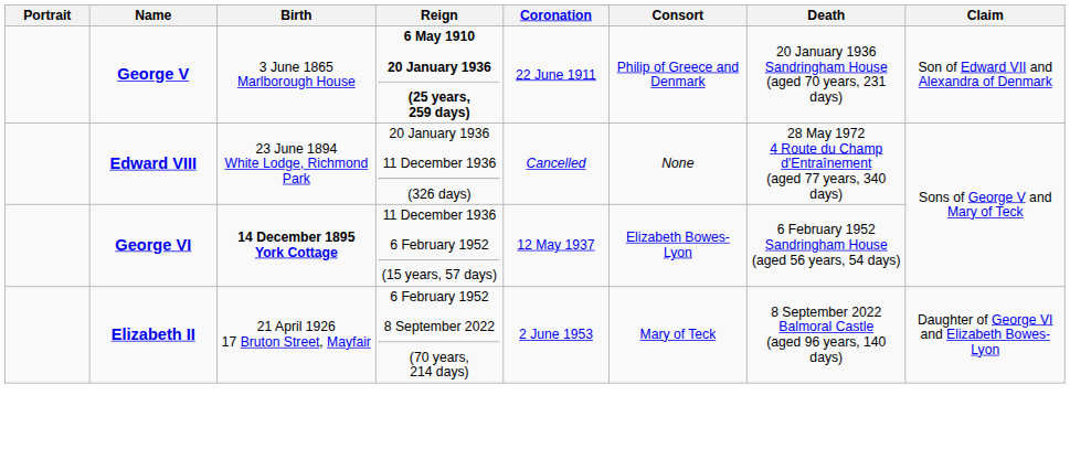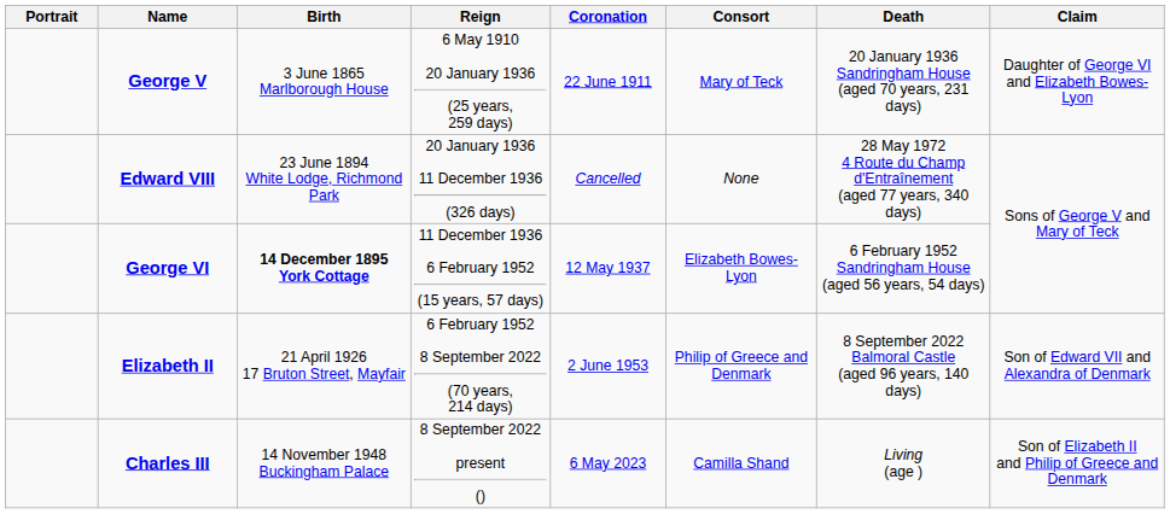George V | Reign: bold -> normal
George V | Consort: Philip of Greece and Denmark -> Mary of Teck
George V | Claim: Son of Edward VII and Alexandra of Denmark -> Daughter of George VI and Elizabeth Bowes-Lyon
Elizabeth II | Consort: Mary of Teck -> Philip of Greece and Denmark
Elizabeth II | Claim: Daughter of George VI and Elizabeth Bowes-Lyon -> Son of Edward VII and Alexandra of Denmark
+ row: Charles III | 14 November 1948 Buckingham Palace | 8 September 2022 present () | 6 May 2023 | Camilla Shand | Living (age ) | Son of Elizabeth II and Philip of Greece and Denmark
